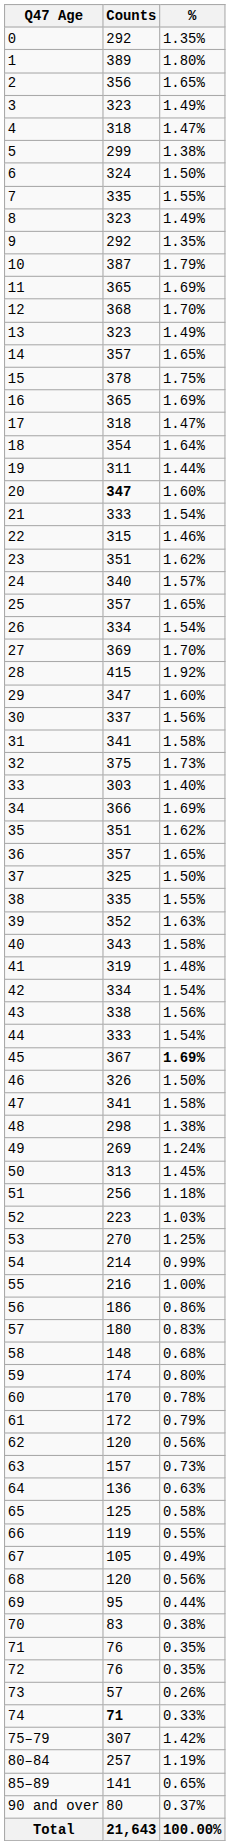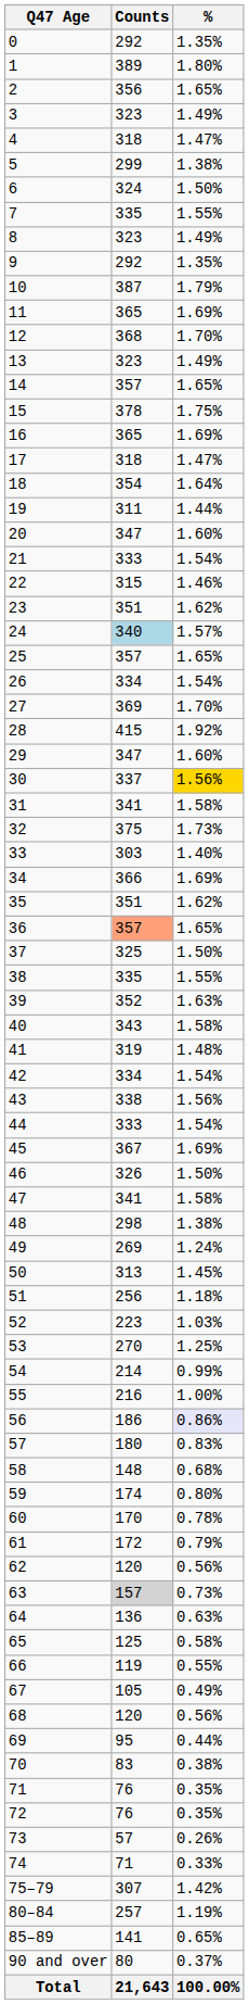20 | Counts: bold -> normal
24 | Counts: no background -> lightblue background
30 | %: no background -> gold background
36 | Counts: no background -> lightsalmon background
45 | %: bold -> normal
56 | %: no background -> lavender background
63 | Counts: no background -> lightgrey background
74 | Counts: bold -> normal
